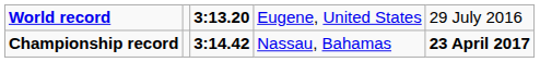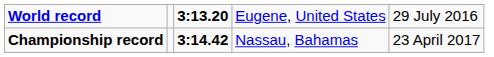Championship record | column 5: bold -> normal
